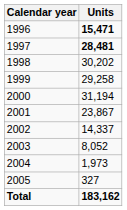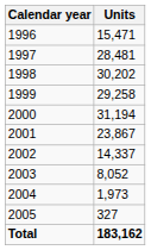1996 | Units: bold -> normal
1997 | Units: bold -> normal
